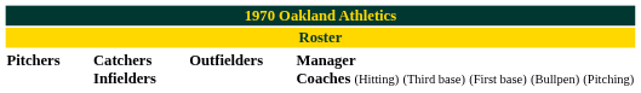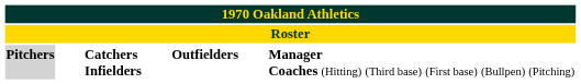Pitchers | column 1: no background -> lightgrey background
